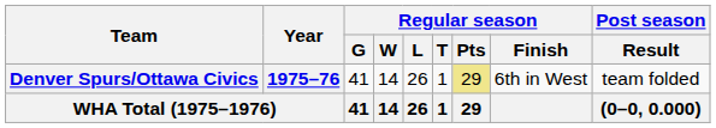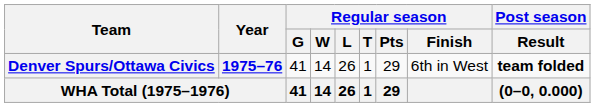Denver Spurs/Ottawa Civics | Regular season / Pts: khaki background -> no background
Denver Spurs/Ottawa Civics | Post season / Result: normal -> bold
